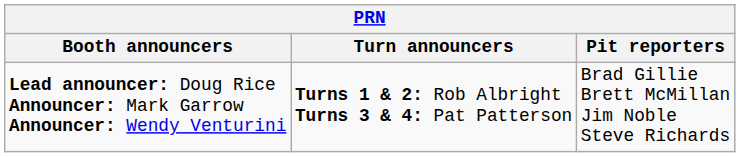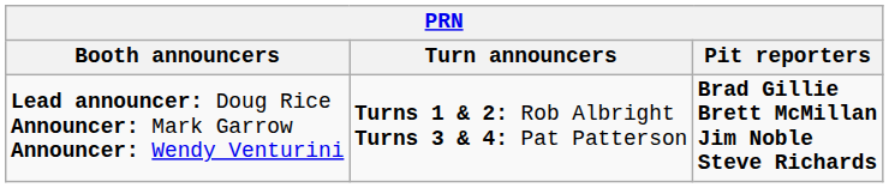row 3 | Pit reporters: normal -> bold
